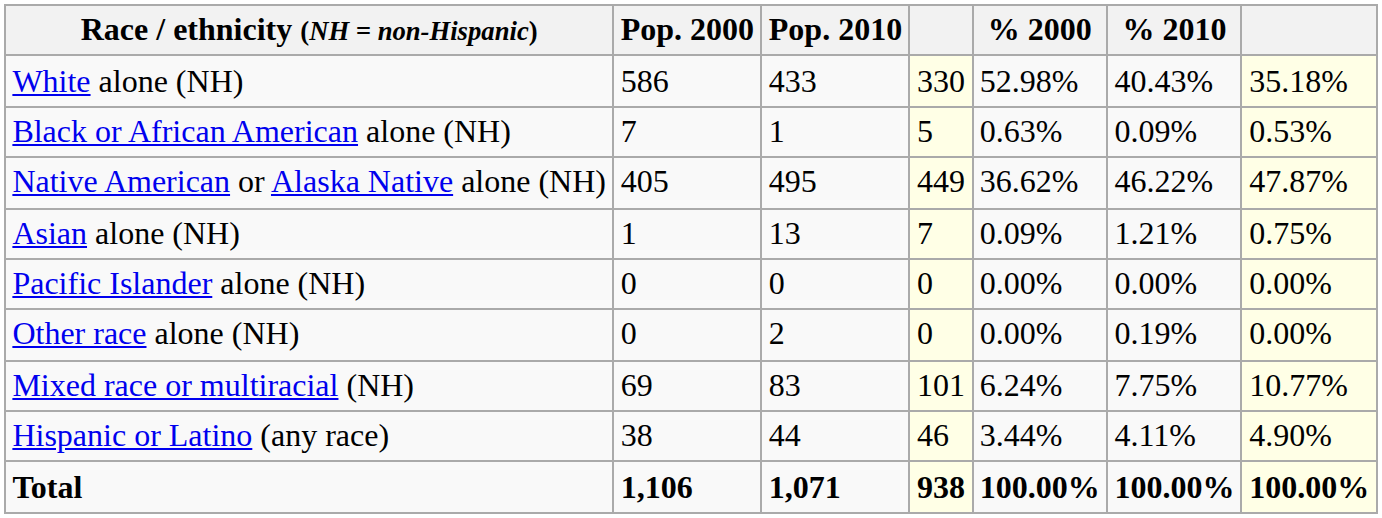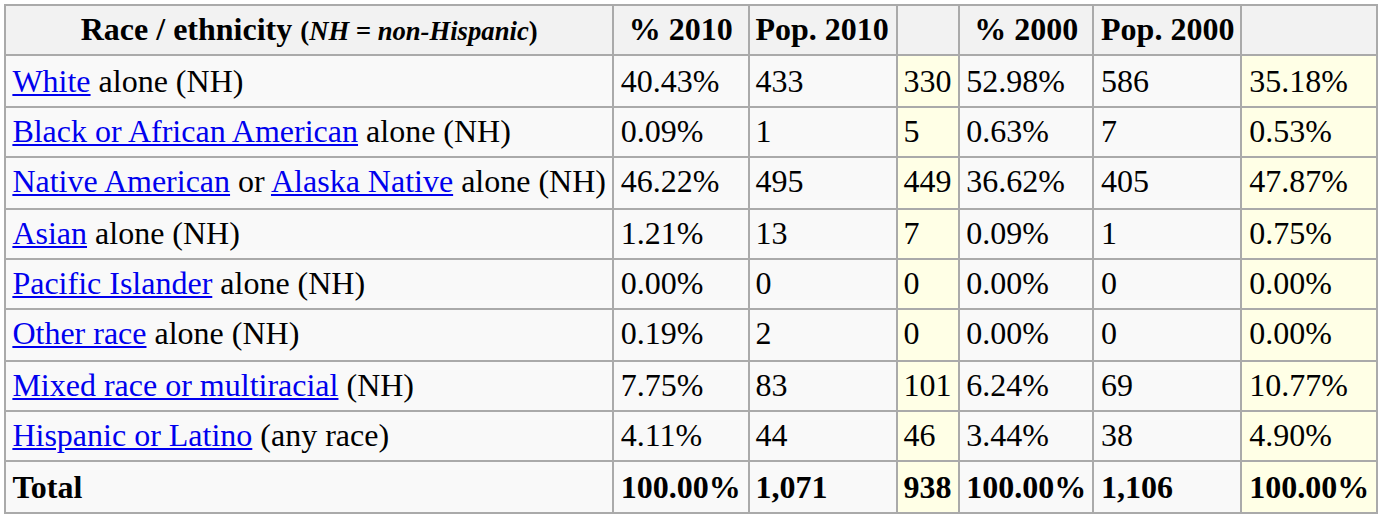columns swapped: Pop. 2000 <-> % 2010
